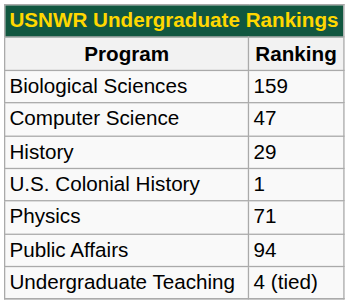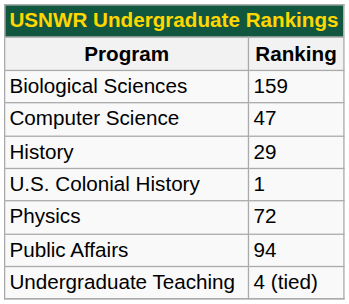Physics | Ranking: 71 -> 72
